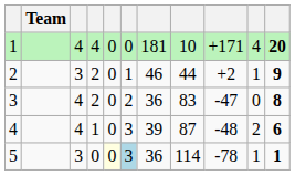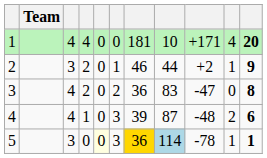5 | column 6: lightblue background -> no background
5 | column 7: no background -> gold background
5 | column 8: no background -> lightblue background
